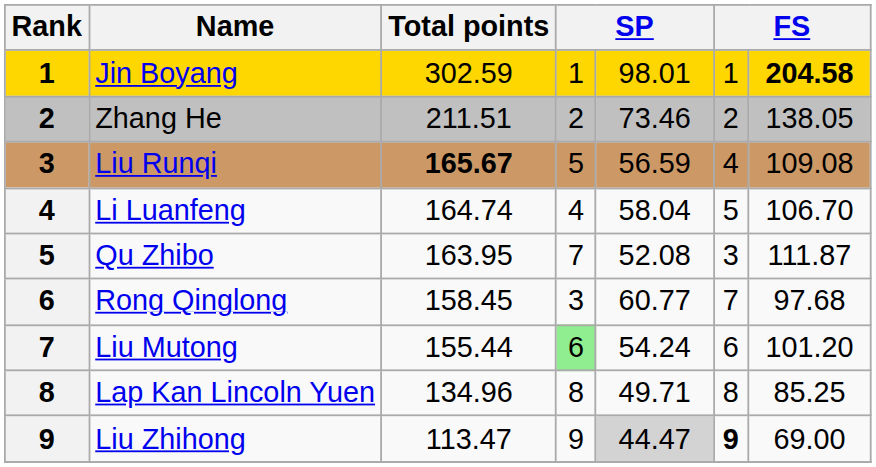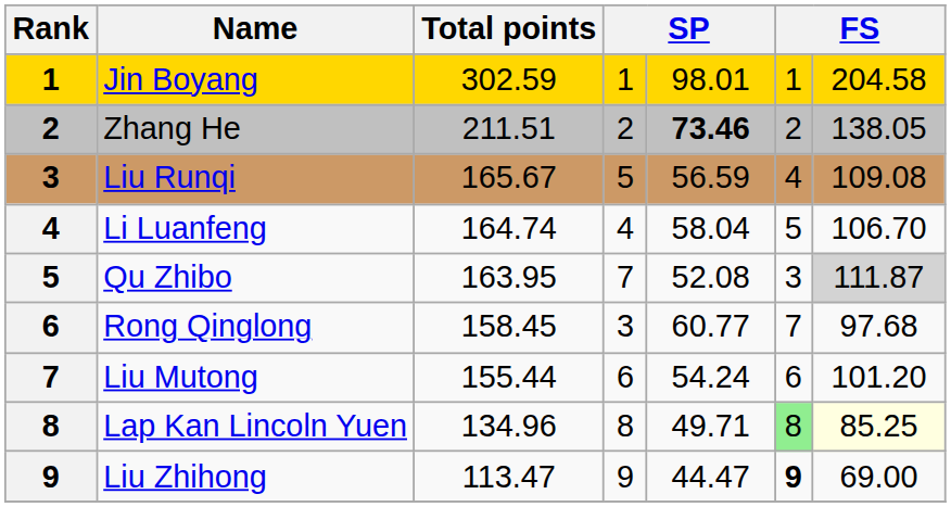Jin Boyang | column 7: bold -> normal
Zhang He | column 5: normal -> bold
Liu Runqi | Total points: bold -> normal
Qu Zhibo | column 7: no background -> lightgrey background
Liu Mutong | column 4: lightgreen background -> no background
Lap Kan Lincoln Yuen | column 6: no background -> lightgreen background
Lap Kan Lincoln Yuen | column 7: no background -> lightyellow background
Liu Zhihong | column 5: lightgrey background -> no background
